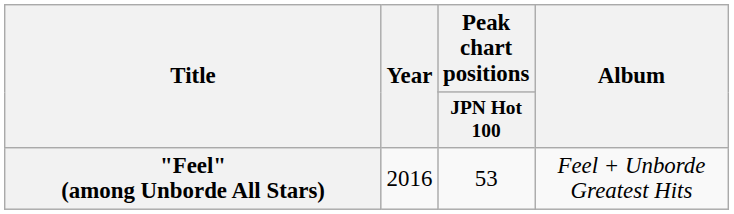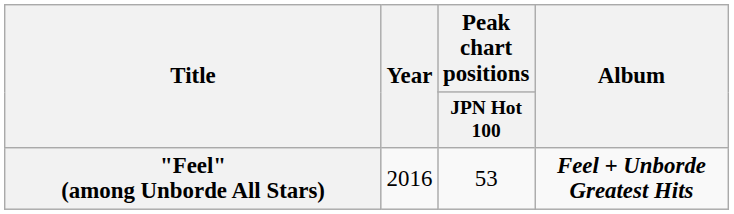row 3 | Album: normal -> bold
